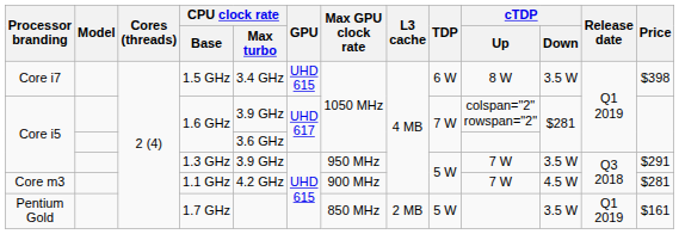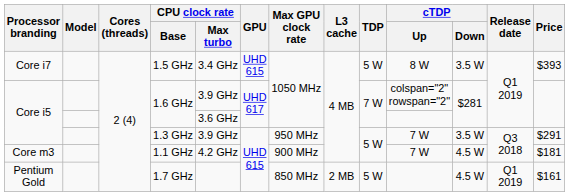1.5 GHz | TDP: 6 W -> 5 W
1.5 GHz | Price: $398 -> $393
1.1 GHz | Price: $281 -> $181
1.7 GHz | cTDP / Down: 3.5 W -> 4.5 W
